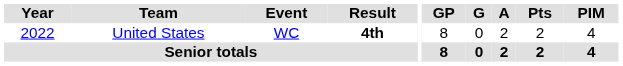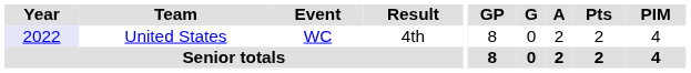United States | Year: no background -> lavender background
United States | Result: bold -> normal
